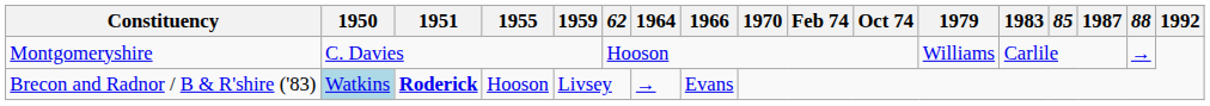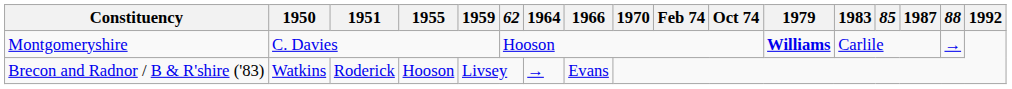Montgomeryshire | 1979: normal -> bold
Brecon and Radnor / B & R'shire ('83) | 1950: lightblue background -> no background
Brecon and Radnor / B & R'shire ('83) | 1951: bold -> normal
